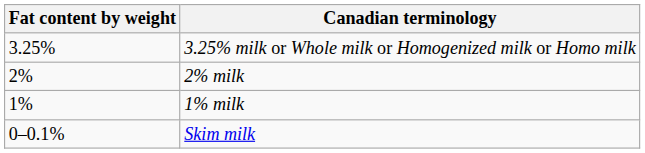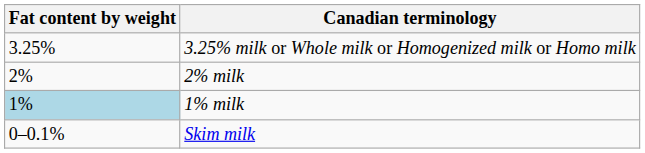1% milk | Fat content by weight: no background -> lightblue background
